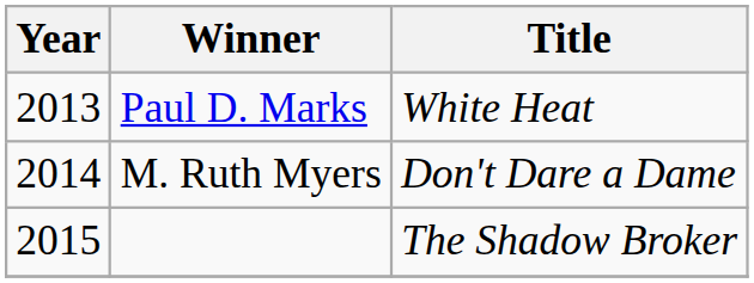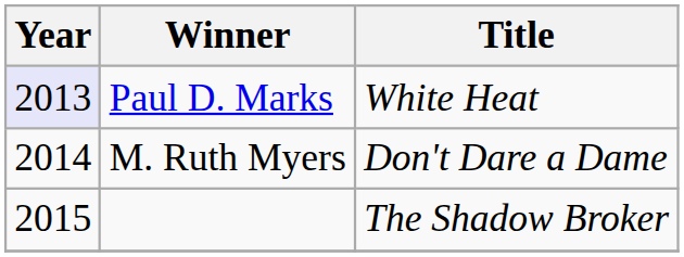Paul D. Marks | Year: no background -> lavender background
